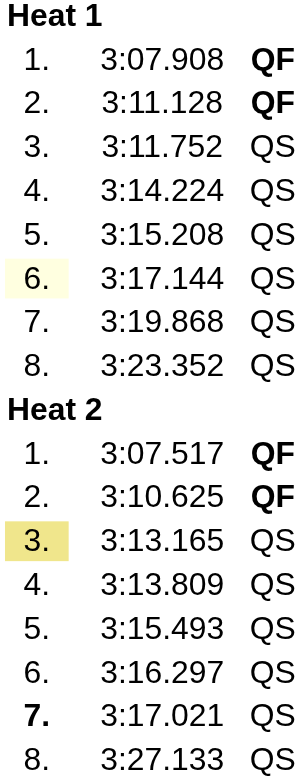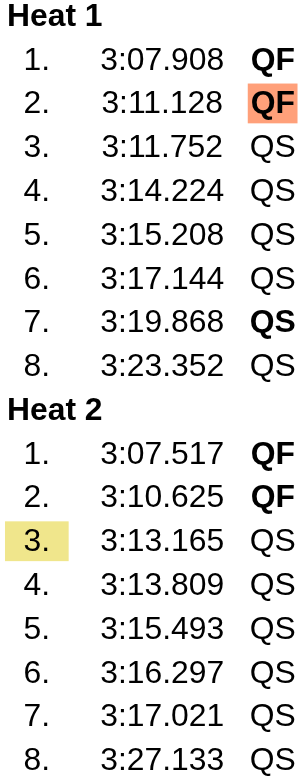3:11.128 | column 3: no background -> lightsalmon background
3:17.144 | column 1: lightyellow background -> no background
3:19.868 | column 3: normal -> bold
3:17.021 | column 1: bold -> normal
